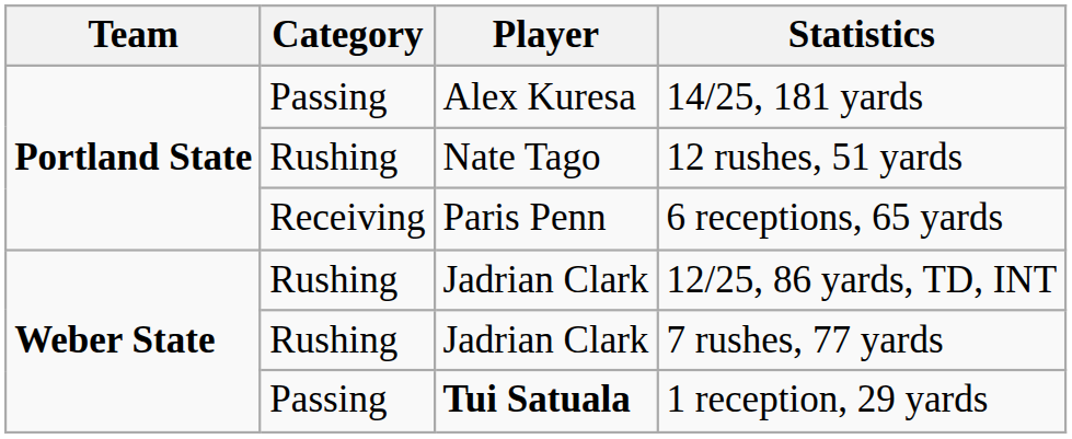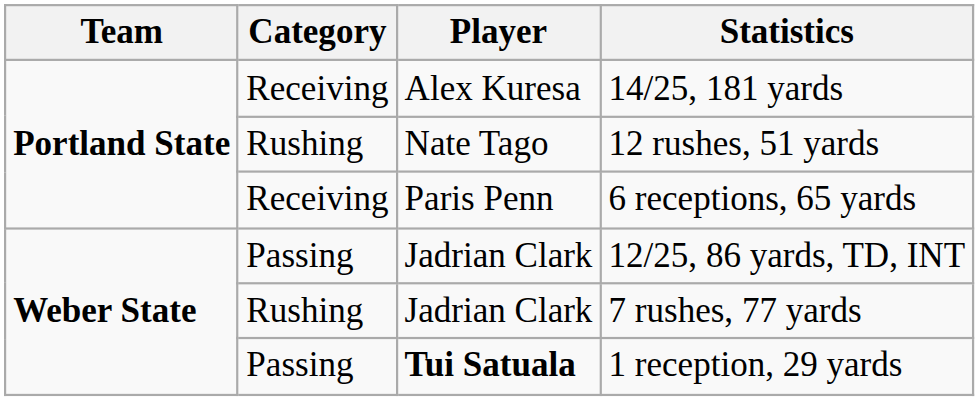14/25, 181 yards | Category: Passing -> Receiving
12/25, 86 yards, TD, INT | Category: Rushing -> Passing
